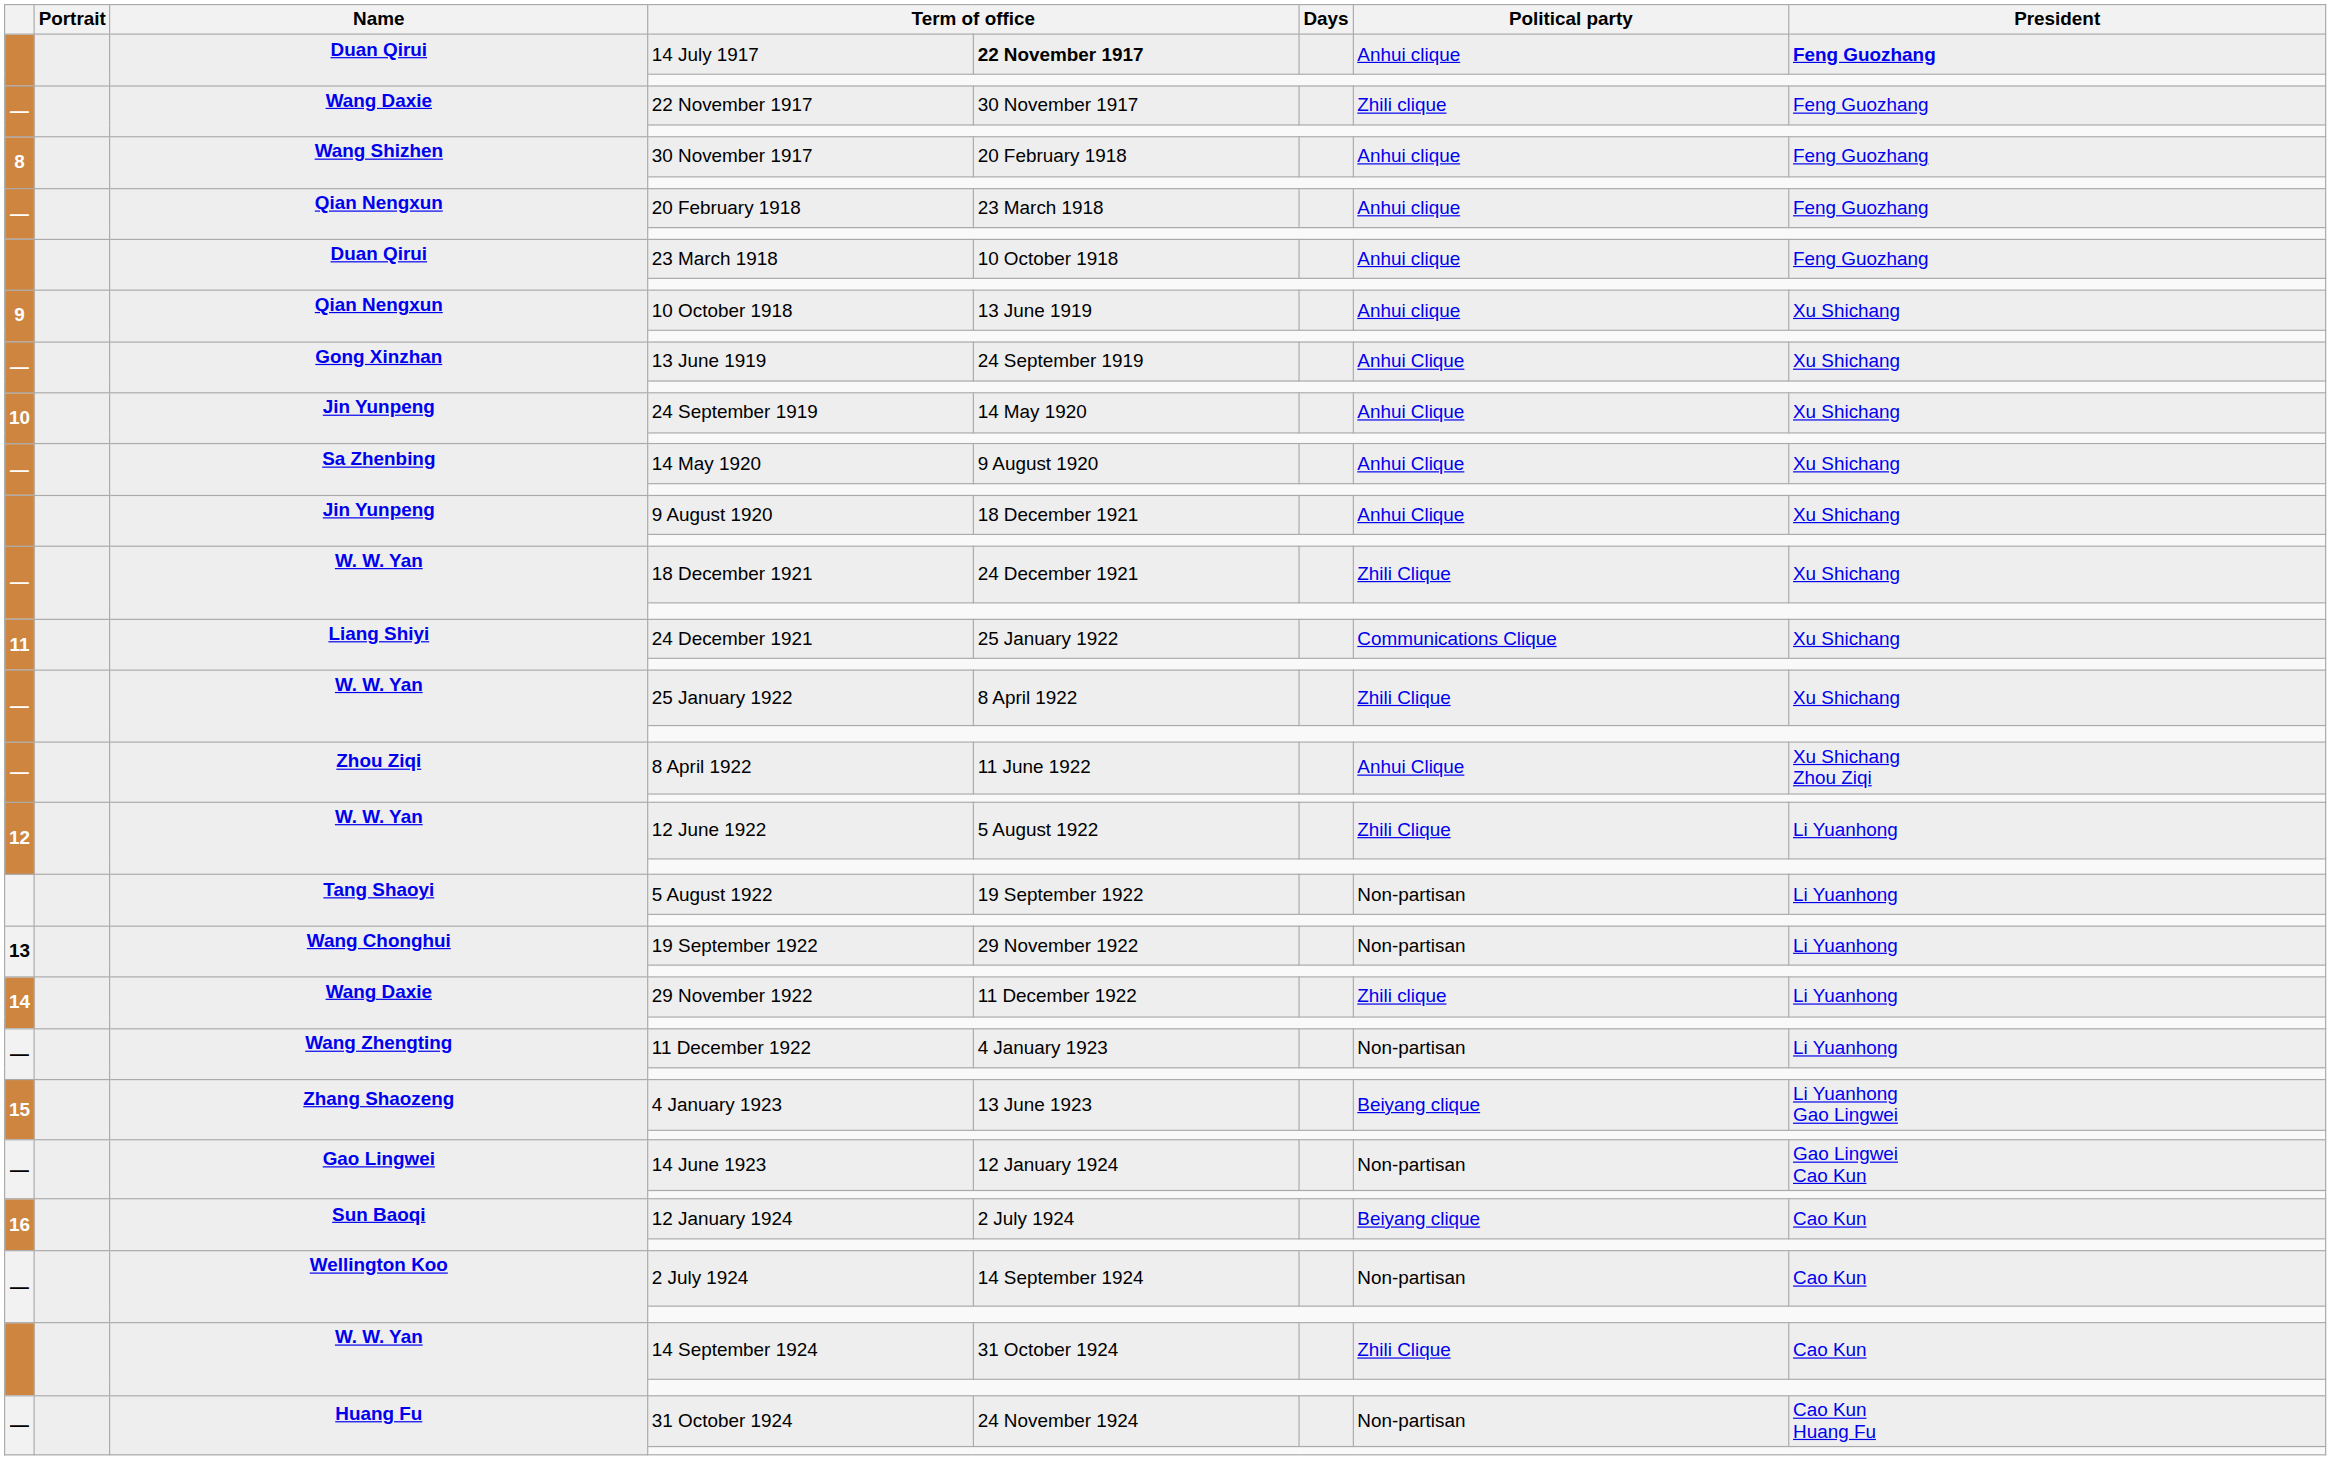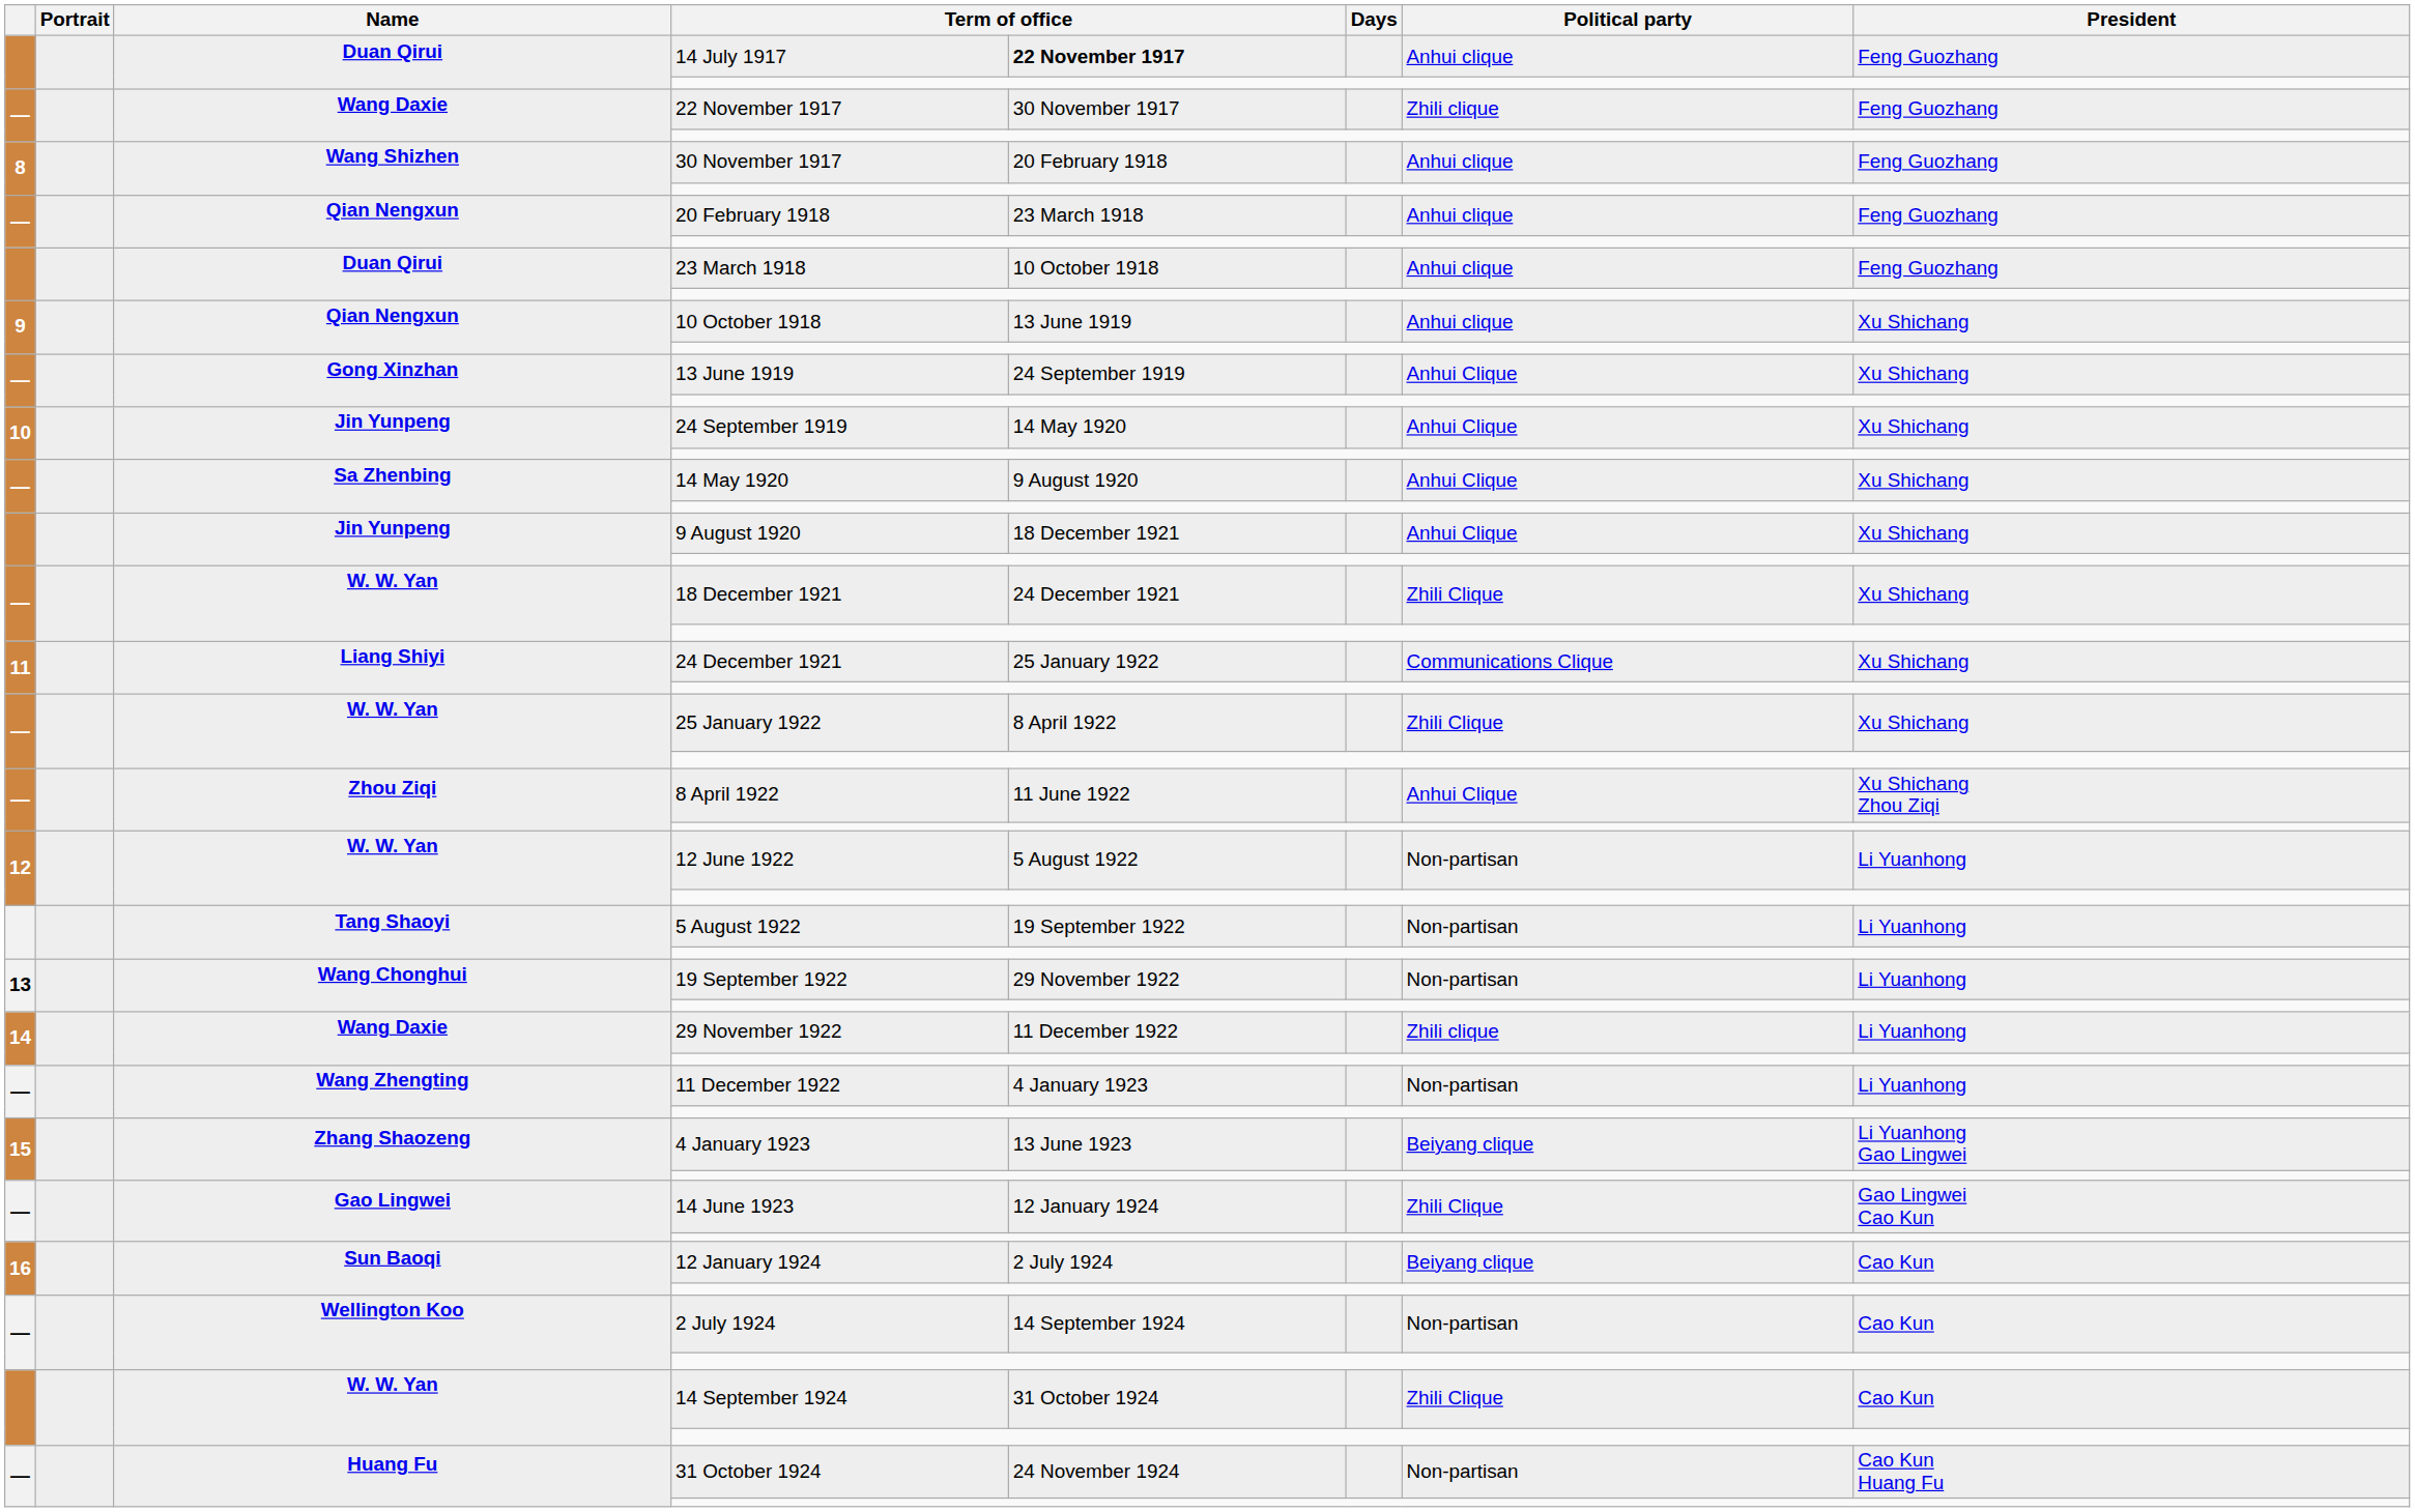14 July 1917 | President: bold -> normal
12 June 1922 | Political party: Zhili Clique -> Non-partisan
14 June 1923 | Political party: Non-partisan -> Zhili Clique
